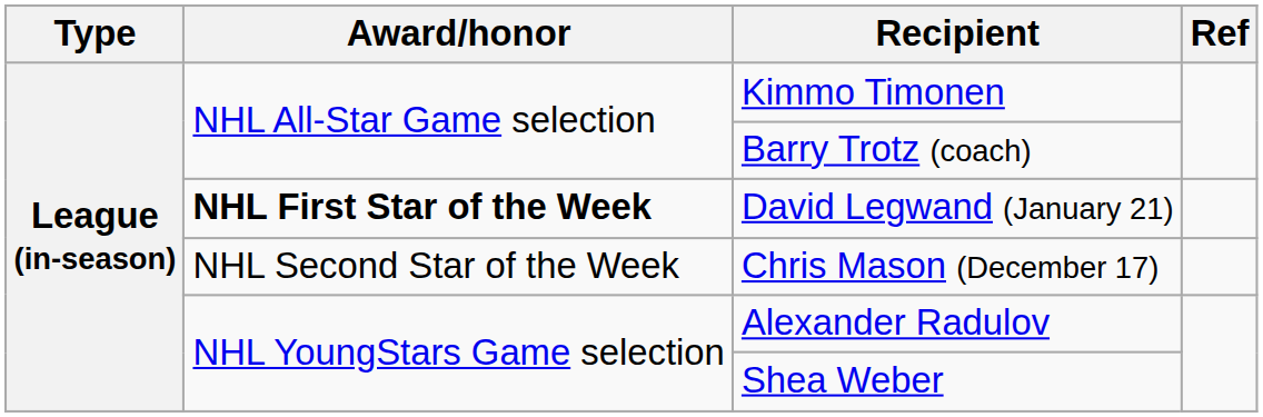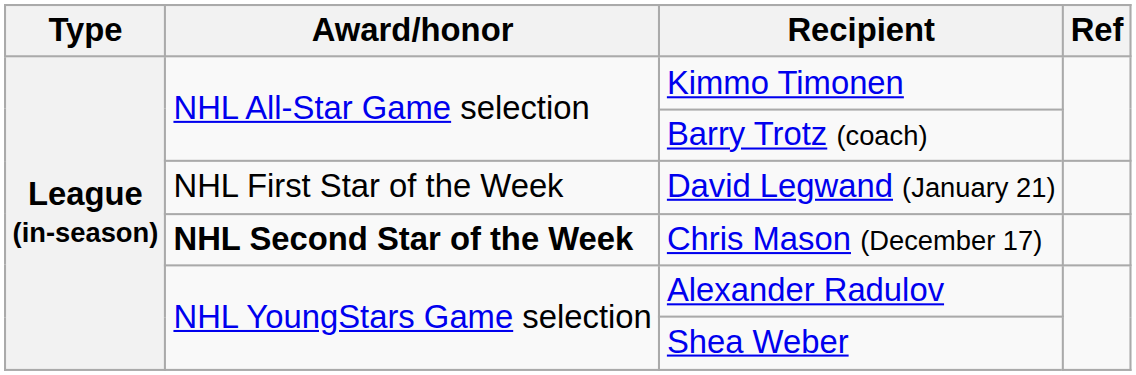David Legwand (January 21) | Award/honor: bold -> normal
Chris Mason (December 17) | Award/honor: normal -> bold
